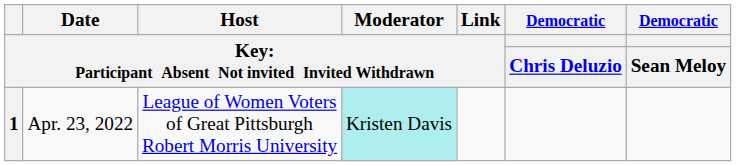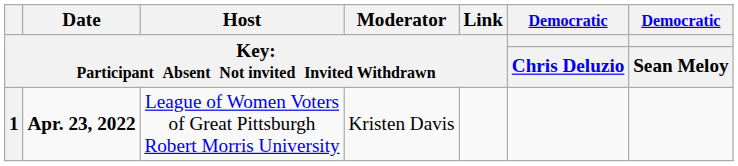1 | column 2: normal -> bold
1 | column 4: paleturquoise background -> no background
